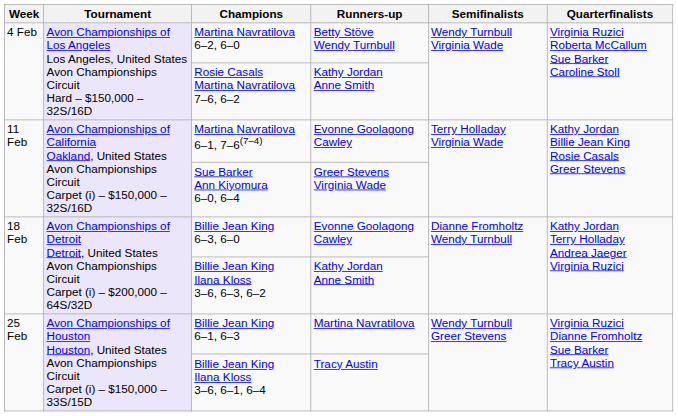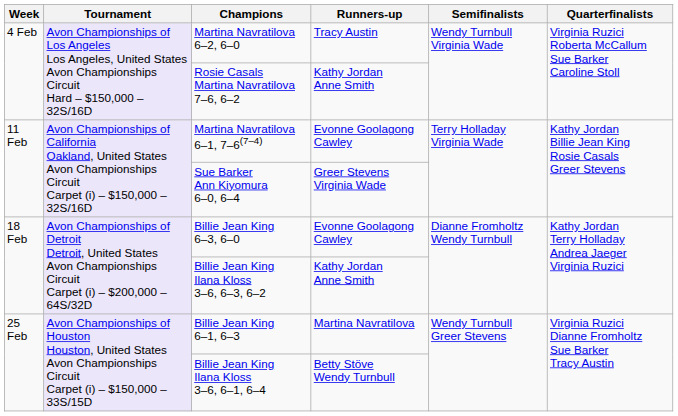Martina Navratilova 6–2, 6–0 | Runners-up: Betty Stöve Wendy Turnbull -> Tracy Austin
Billie Jean King Ilana Kloss 3–6, 6–1, 6–4 | Runners-up: Tracy Austin -> Betty Stöve Wendy Turnbull
